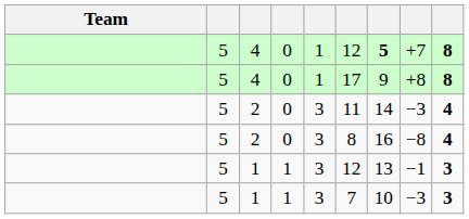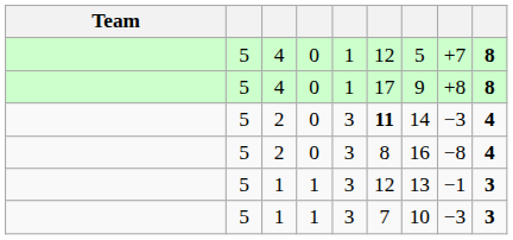row 2 | column 7: bold -> normal
row 4 | column 6: normal -> bold
